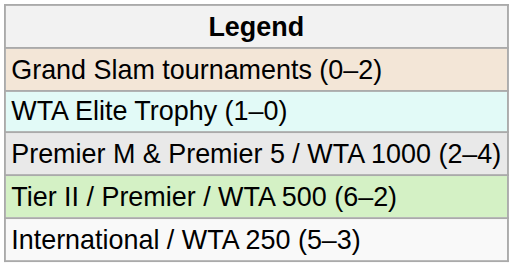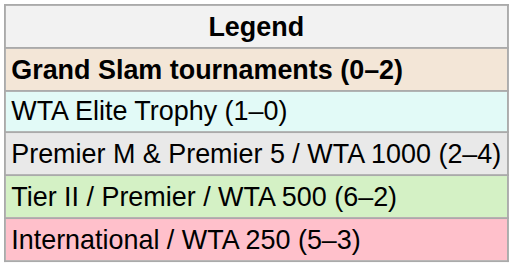row 2 | column 1: normal -> bold
row 6 | column 1: no background -> pink background
